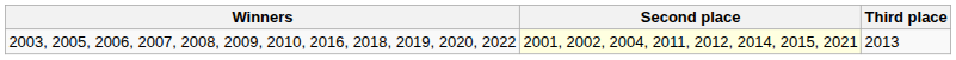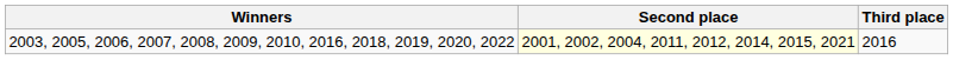row 2 | Third place: 2013 -> 2016
